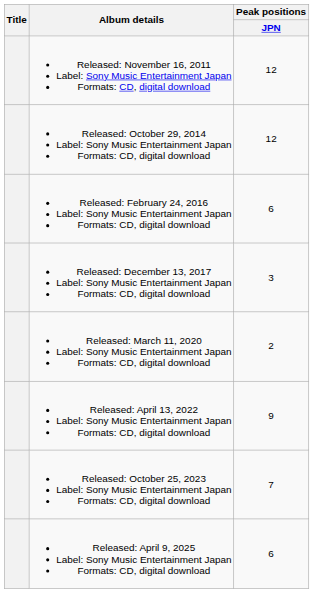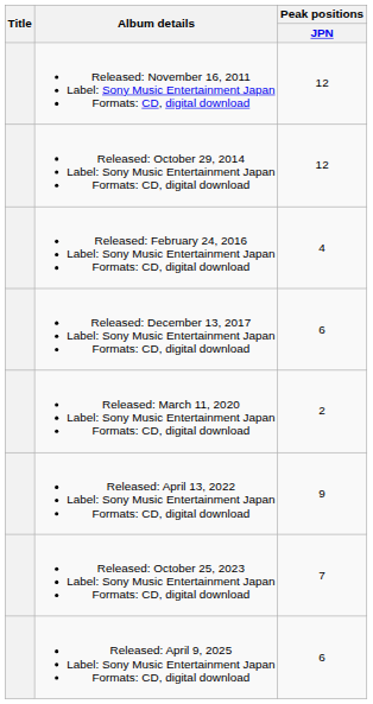row 5 | Peak positions / JPN: 6 -> 4
row 6 | Peak positions / JPN: 3 -> 6
